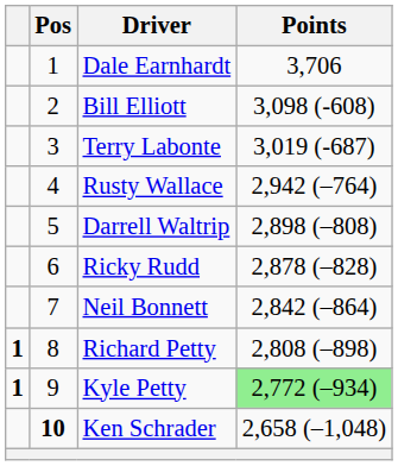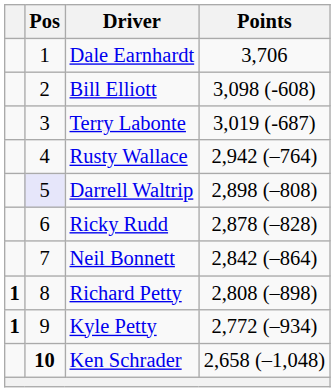Darrell Waltrip | Pos: no background -> lavender background
Kyle Petty | Points: lightgreen background -> no background
